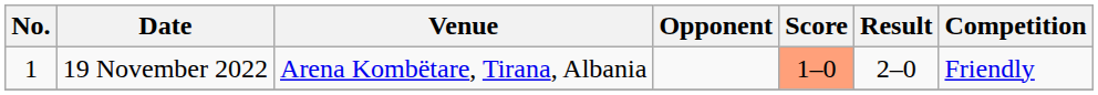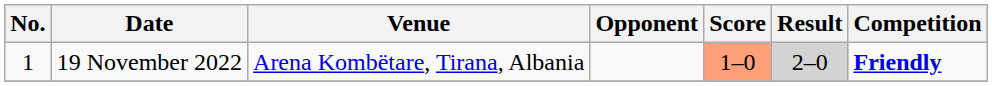19 November 2022 | Result: no background -> lightgrey background
19 November 2022 | Competition: normal -> bold
